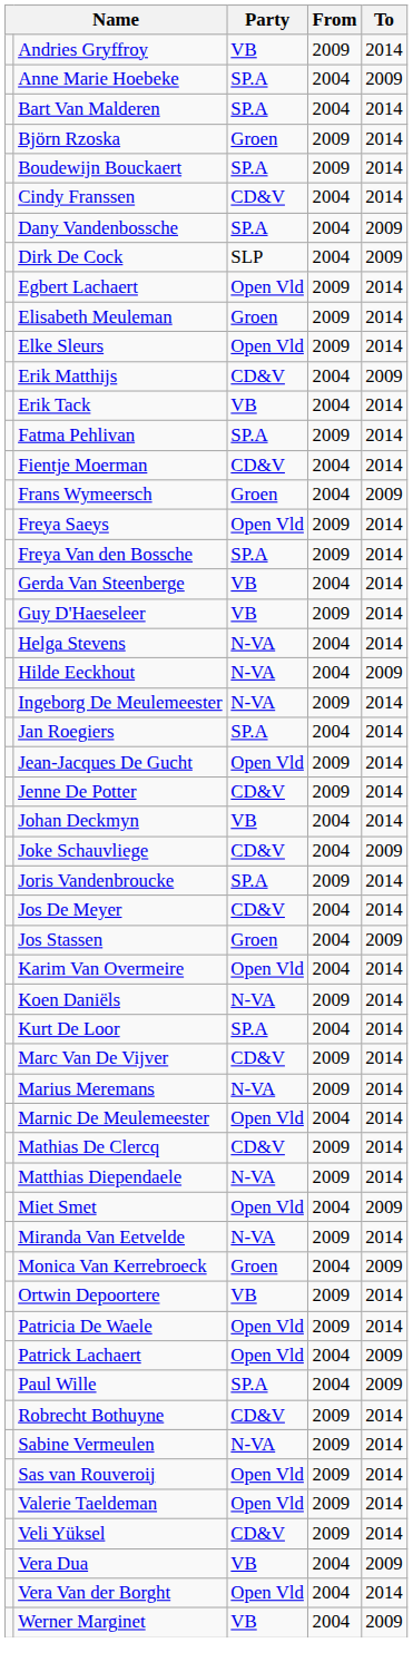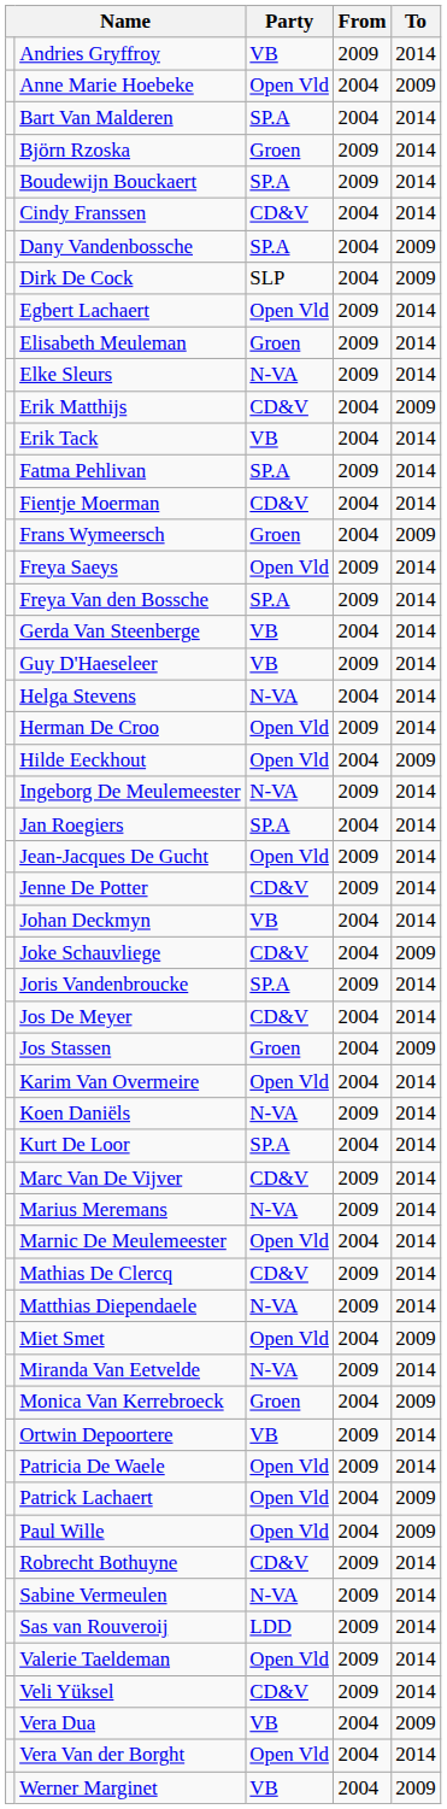Anne Marie Hoebeke | Party: SP.A -> Open Vld
Elke Sleurs | Party: Open Vld -> N-VA
+ row: Herman De Croo | Open Vld | 2009 | 2014
Hilde Eeckhout | Party: N-VA -> Open Vld
Paul Wille | Party: SP.A -> Open Vld
Sas van Rouveroij | Party: Open Vld -> LDD
